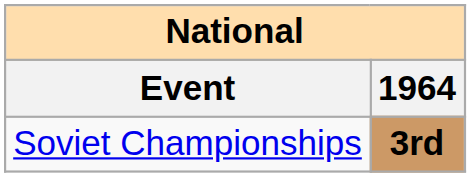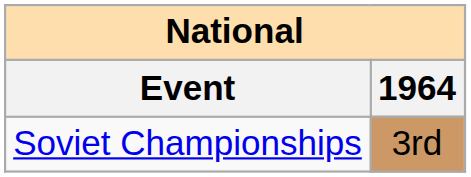Soviet Championships | 1964: bold -> normal
